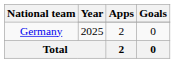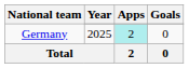2025 | Apps: no background -> paleturquoise background
